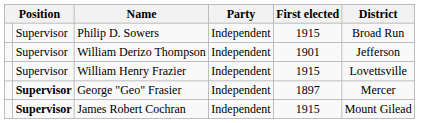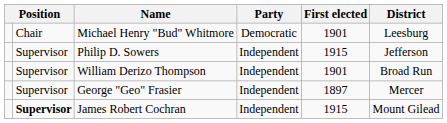+ row: Chair | Michael Henry "Bud" Whitmore | Democratic | 1901 | Leesburg
Philip D. Sowers | District: Broad Run -> Jefferson
William Derizo Thompson | District: Jefferson -> Broad Run
- row: Supervisor | William Henry Frazier | Independent | 1915 | Lovettsville
George "Geo" Frasier | column 2: bold -> normal
